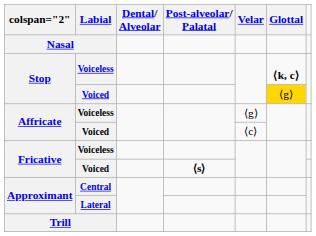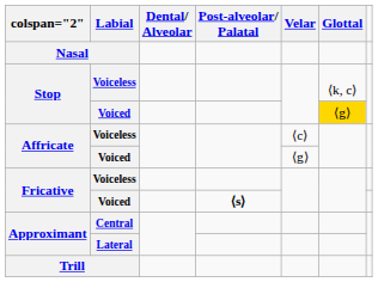Stop / Voiceless | Glottal: bold -> normal
Affricate / Voiceless | Velar: ⟨g⟩ -> ⟨c⟩
Affricate / Voiced | Velar: ⟨c⟩ -> ⟨g⟩
